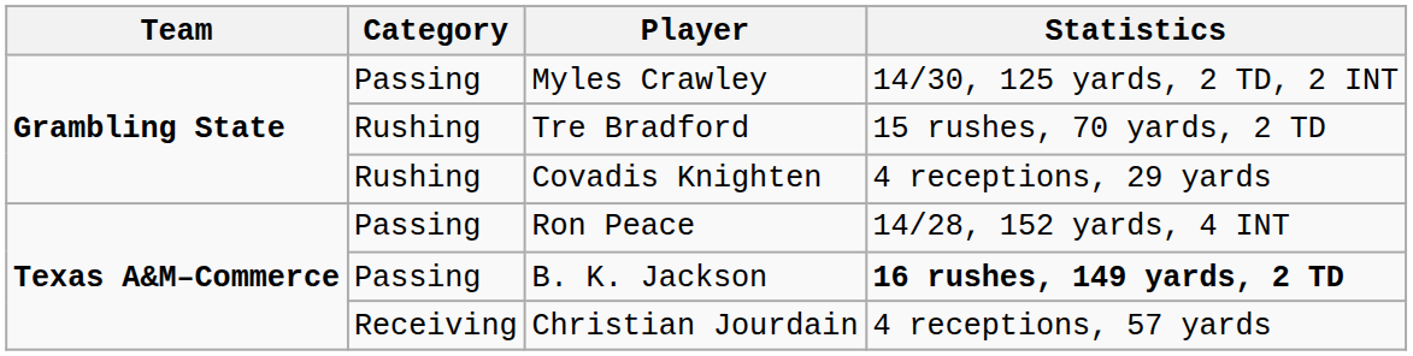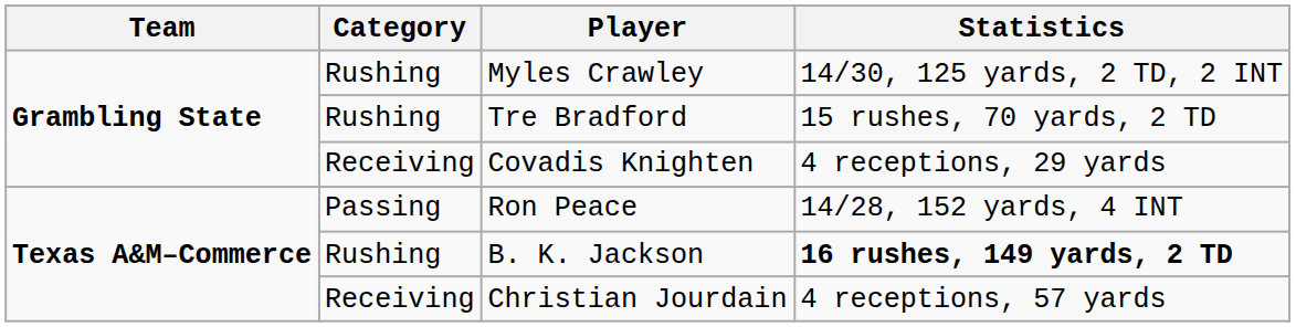Myles Crawley | Category: Passing -> Rushing
Covadis Knighten | Category: Rushing -> Receiving
B. K. Jackson | Category: Passing -> Rushing
